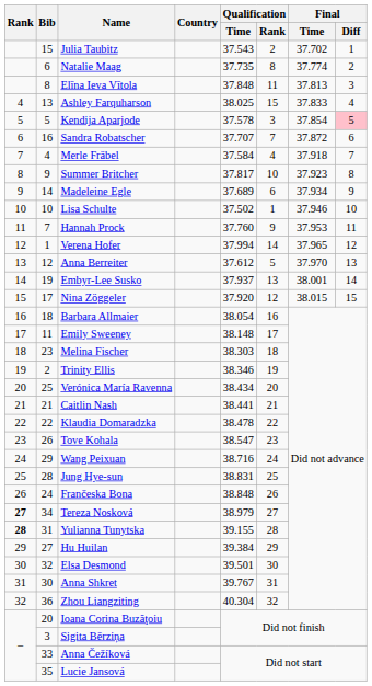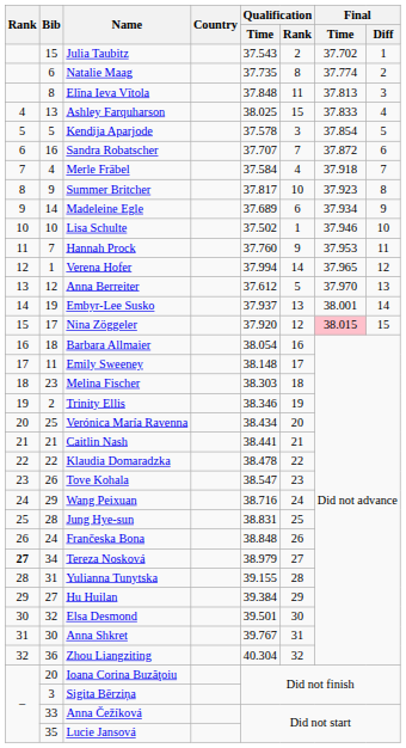Kendija Aparjode | Final / Diff: pink background -> no background
Nina Zöggeler | Final / Time: no background -> pink background
Yulianna Tunytska | Rank: bold -> normal
